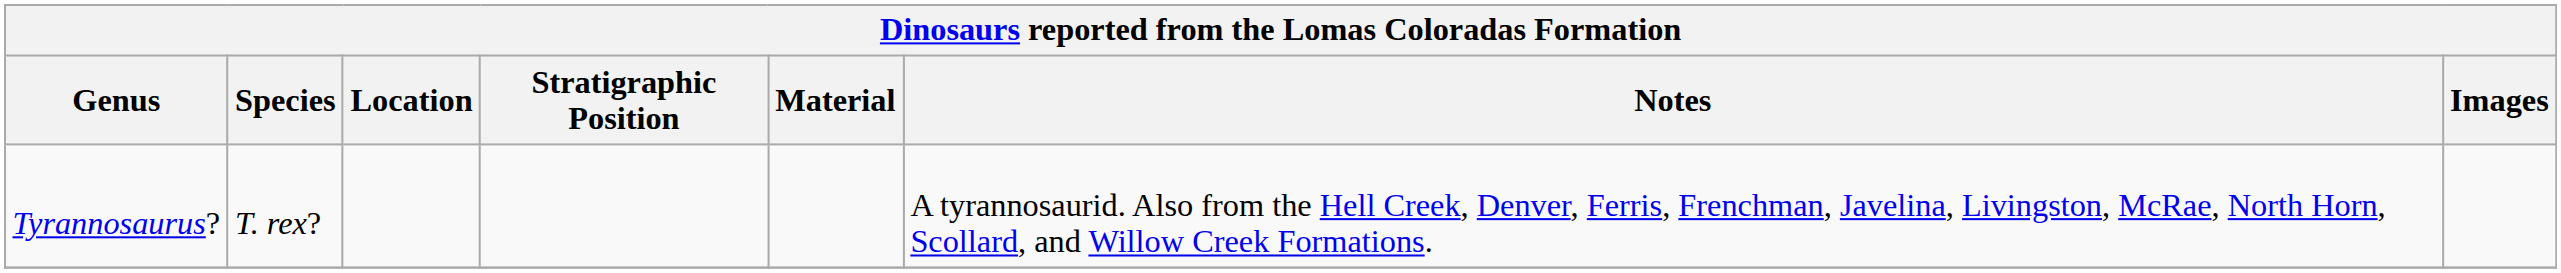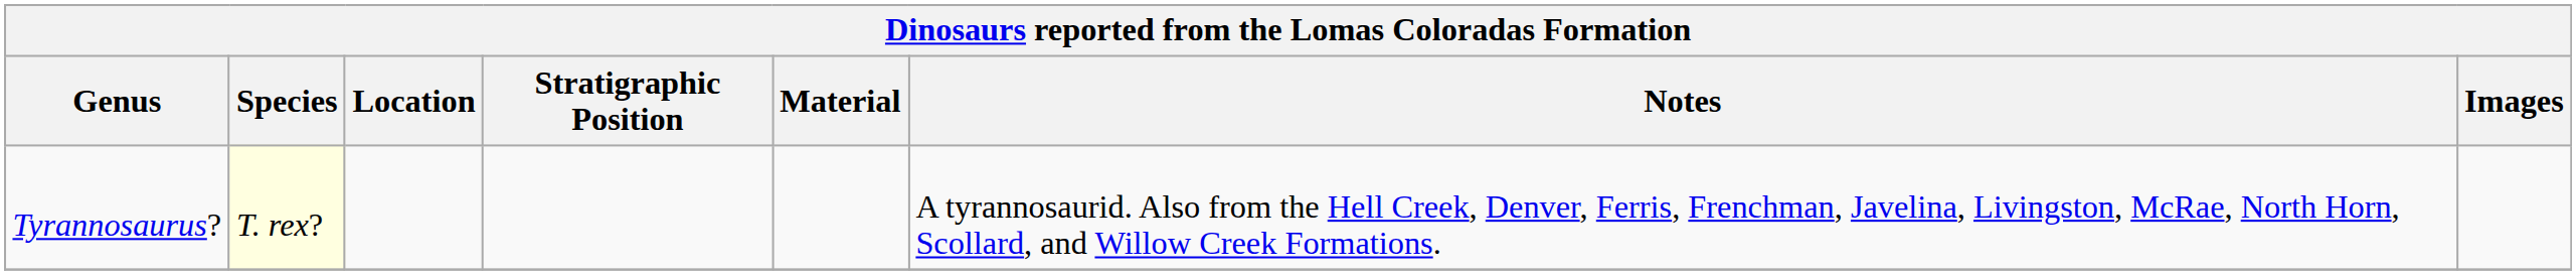Tyrannosaurus? | Species: no background -> lightyellow background
